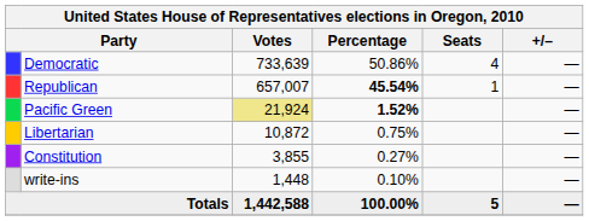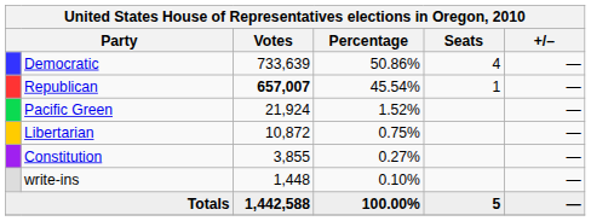Republican | Votes: normal -> bold
Republican | Percentage: bold -> normal
Pacific Green | Votes: khaki background -> no background
Pacific Green | Percentage: bold -> normal
